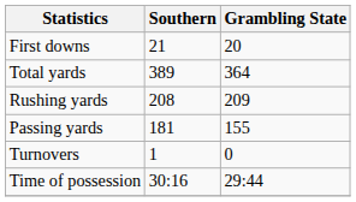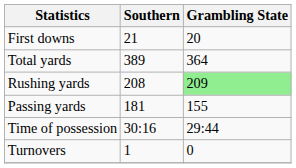Rushing yards | Grambling State: no background -> lightgreen background
rows swapped: Turnovers <-> Time of possession
